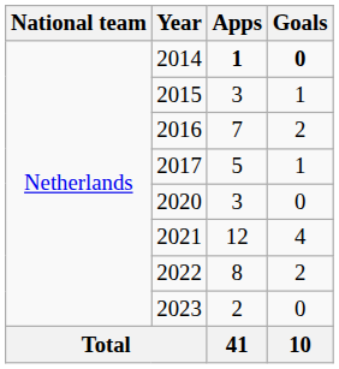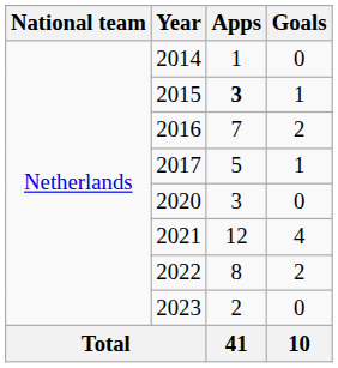2014 | Apps: bold -> normal
2014 | Goals: bold -> normal
2015 | Apps: normal -> bold
